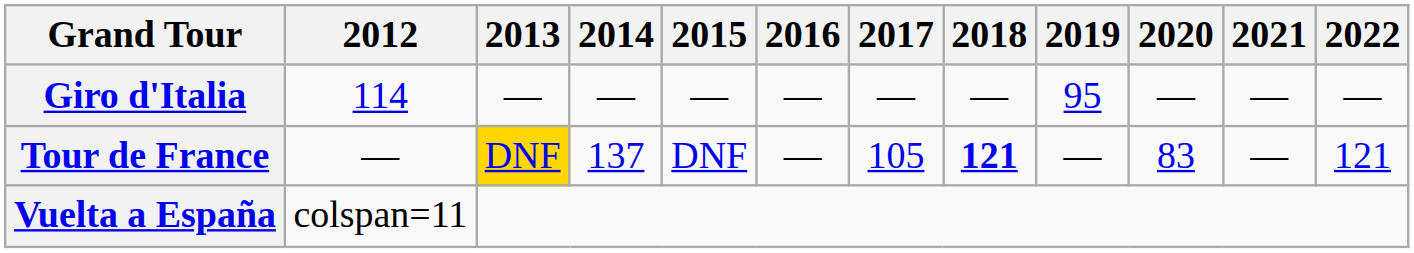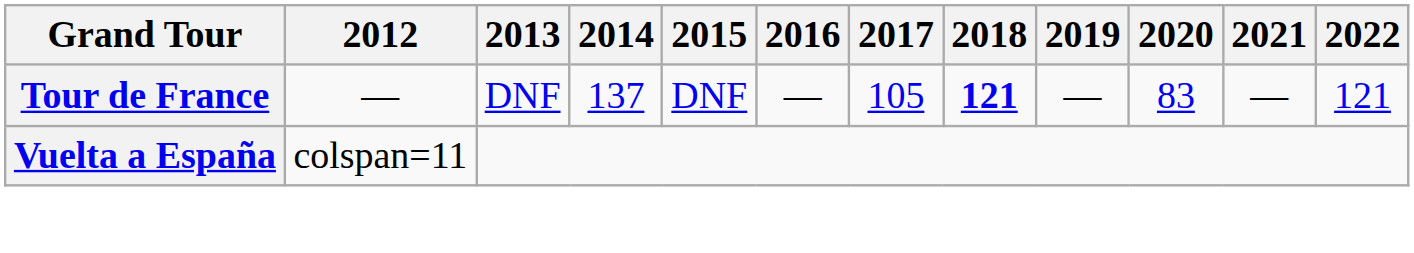- row: Giro d'Italia | 114 | — | — | — | — | — | — | 95 | — | — | —
Tour de France | 2013: gold background -> no background
